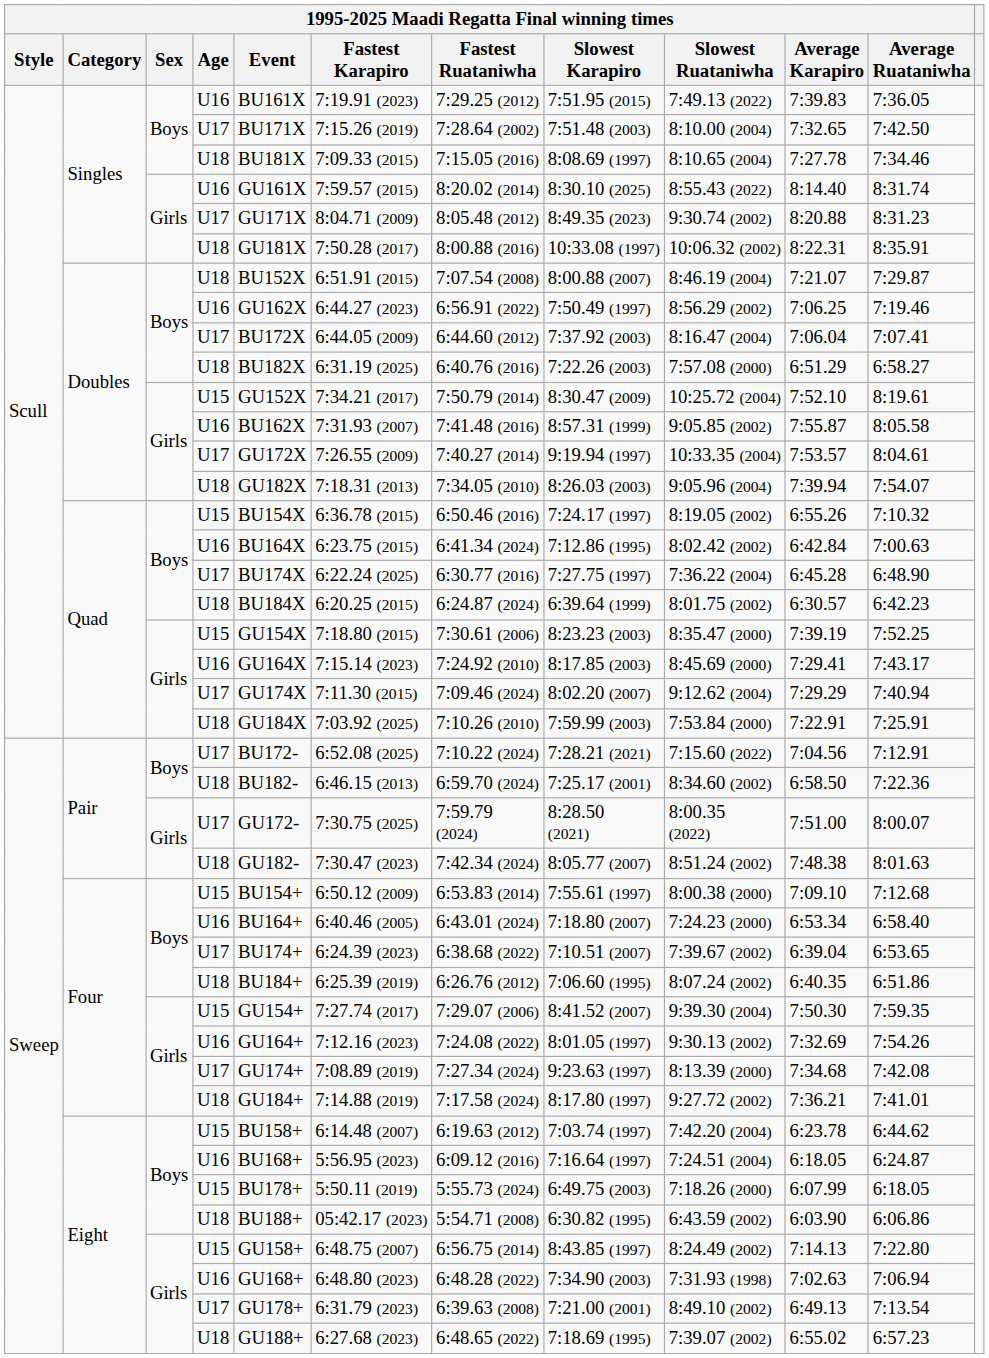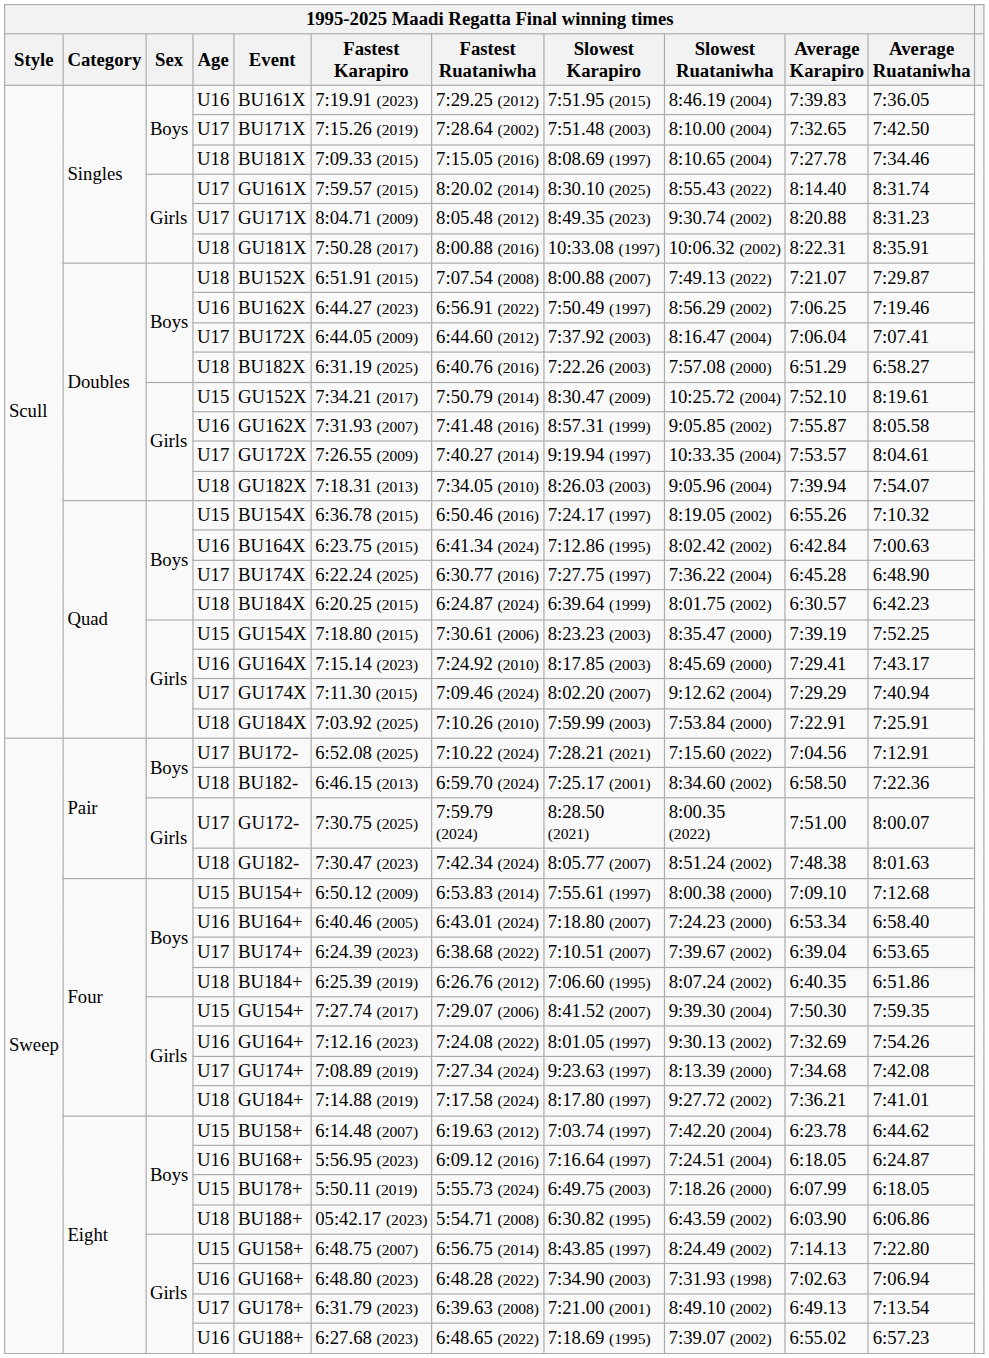row 3 | column 9: 7:49.13 (2022) -> 8:46.19 (2004)
row 6 | 1995-2025 Maadi Regatta Final winning times / Age: U16 -> U17
row 9 | column 9: 8:46.19 (2004) -> 7:49.13 (2022)
row 10 | 1995-2025 Maadi Regatta Final winning times / Event: GU162X -> BU162X
row 14 | 1995-2025 Maadi Regatta Final winning times / Event: BU162X -> GU162X
row 44 | 1995-2025 Maadi Regatta Final winning times / Age: U18 -> U16
